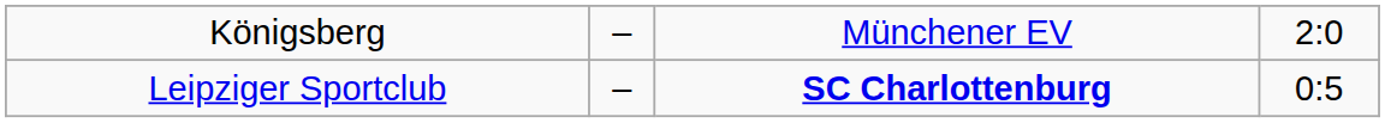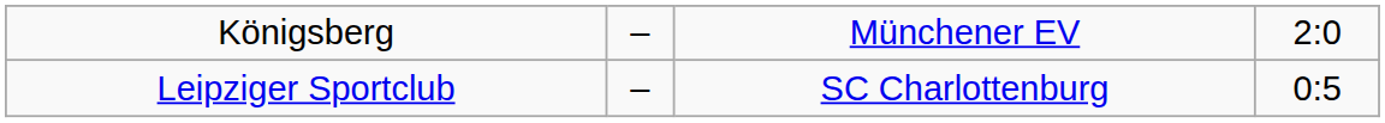Leipziger Sportclub | column 3: bold -> normal
